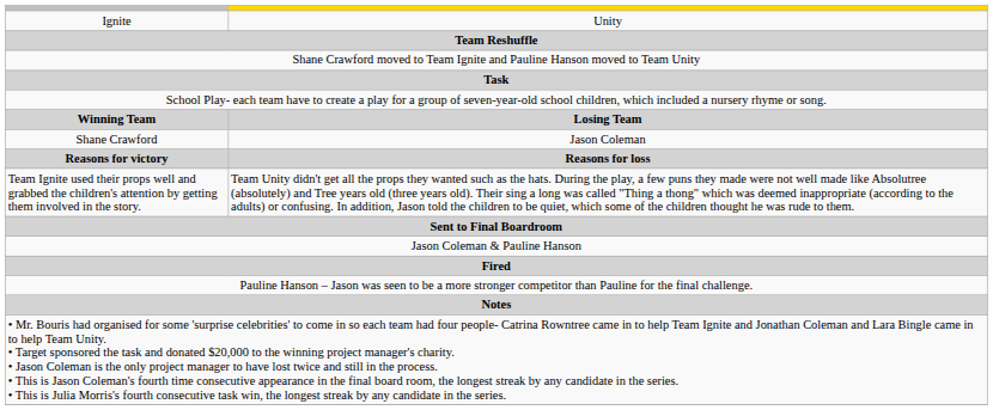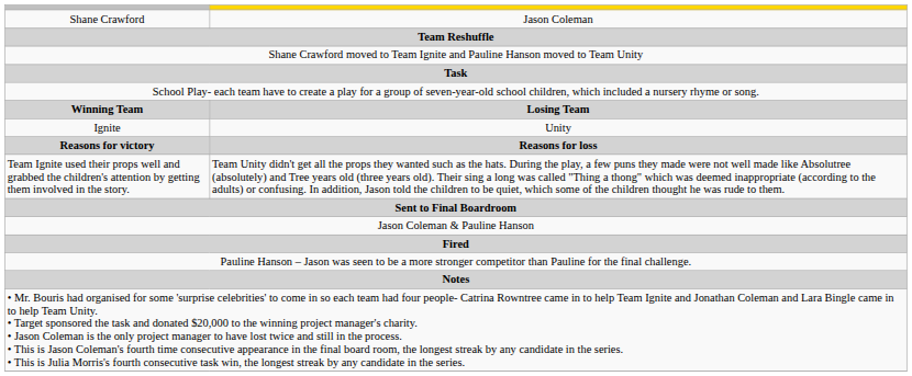rows swapped: Shane Crawford <-> Ignite
